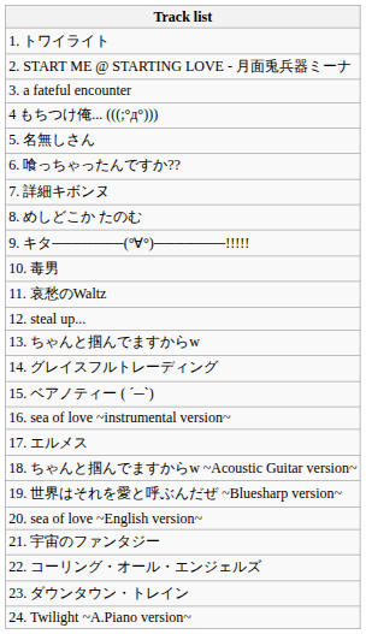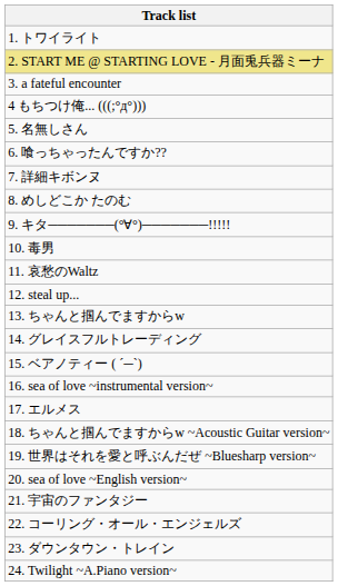row 3 | column 1: no background -> khaki background
